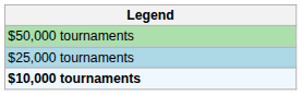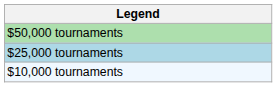row 4 | column 1: bold -> normal
